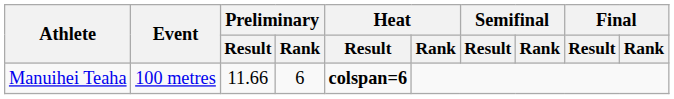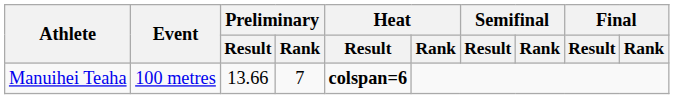Manuihei Teaha | Preliminary / Result: 11.66 -> 13.66
Manuihei Teaha | Preliminary / Rank: 6 -> 7
